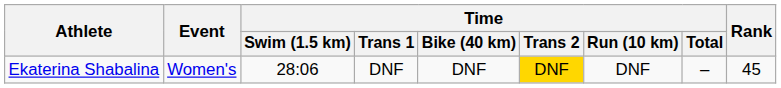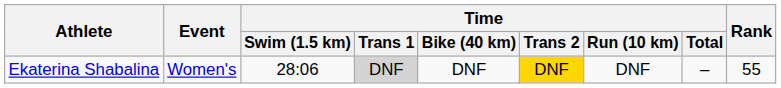Ekaterina Shabalina | Time / Trans 1: no background -> lightgrey background
Ekaterina Shabalina | Rank: 45 -> 55
